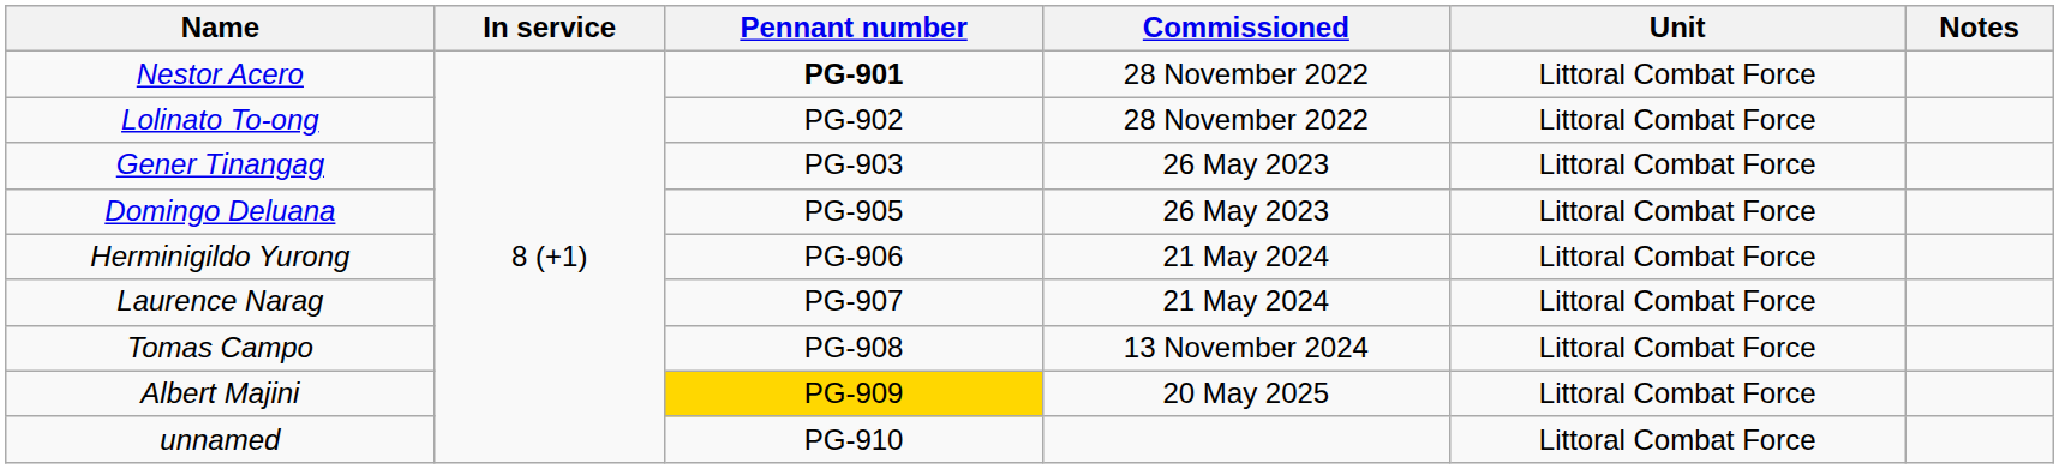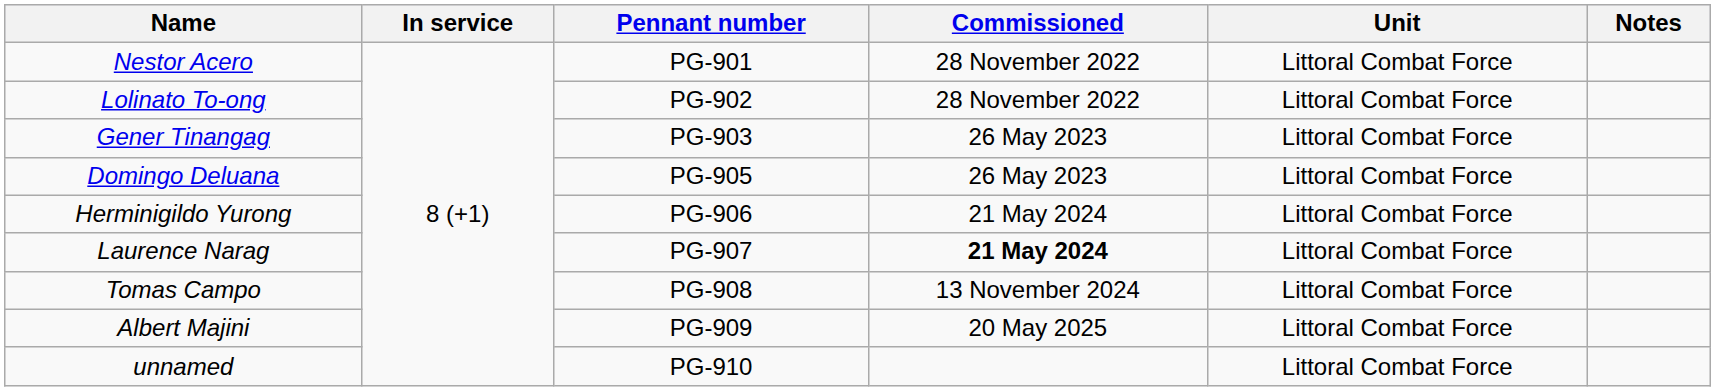Nestor Acero | Pennant number: bold -> normal
Laurence Narag | Commissioned: normal -> bold
Albert Majini | Pennant number: gold background -> no background
